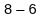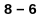row 1 | column 1: normal -> bold
